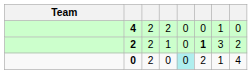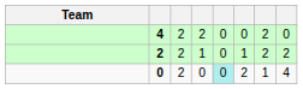row 2 | column 7: 1 -> 2
row 3 | column 6: bold -> normal
row 3 | column 7: 3 -> 2
